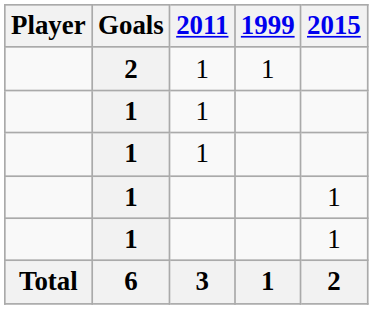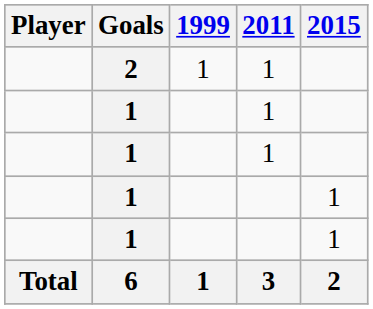columns swapped: 1999 <-> 2011
